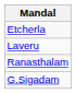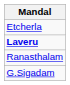row 3 | column 1: normal -> bold
